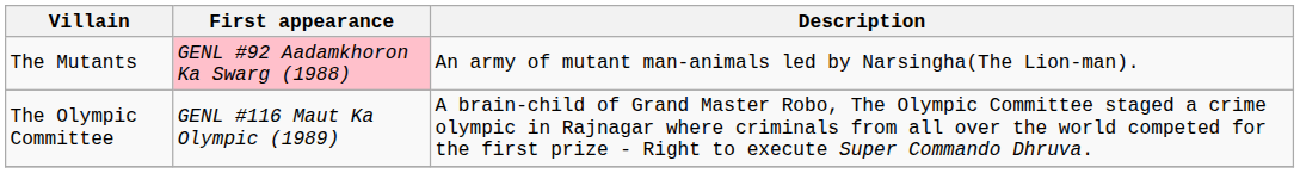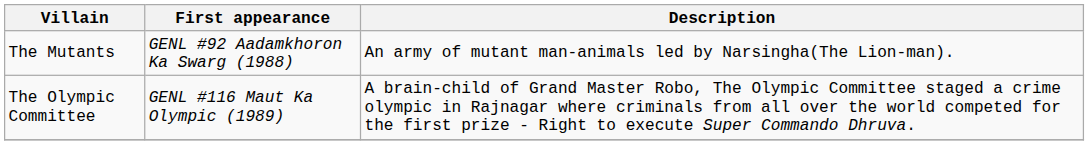The Mutants | First appearance: pink background -> no background
